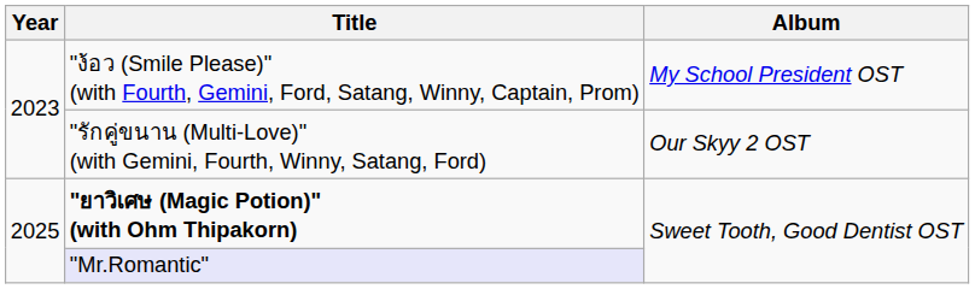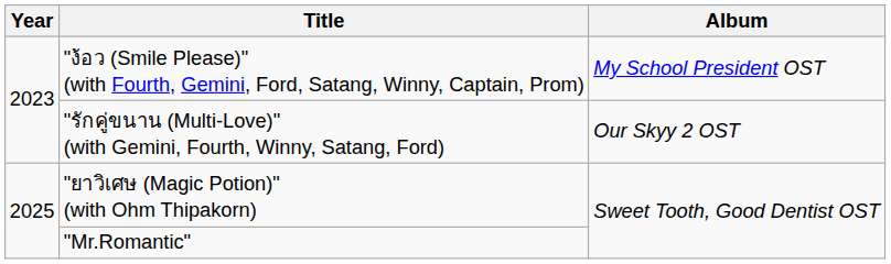"ยาวิเศษ (Magic Potion)" (with Ohm Thipakorn) | Title: bold -> normal
"Mr.Romantic" | Title: lavender background -> no background
